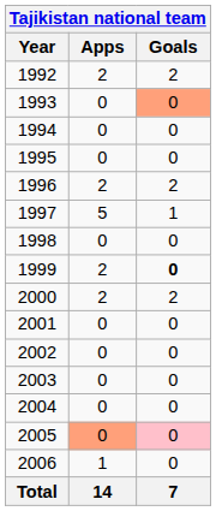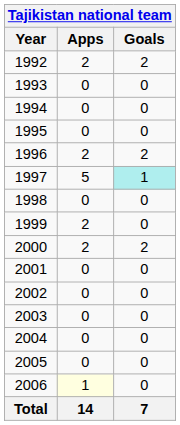1993 | Goals: lightsalmon background -> no background
1997 | Goals: no background -> paleturquoise background
1999 | Goals: bold -> normal
2005 | Apps: lightsalmon background -> no background
2005 | Goals: pink background -> no background
2006 | Apps: no background -> lightyellow background
